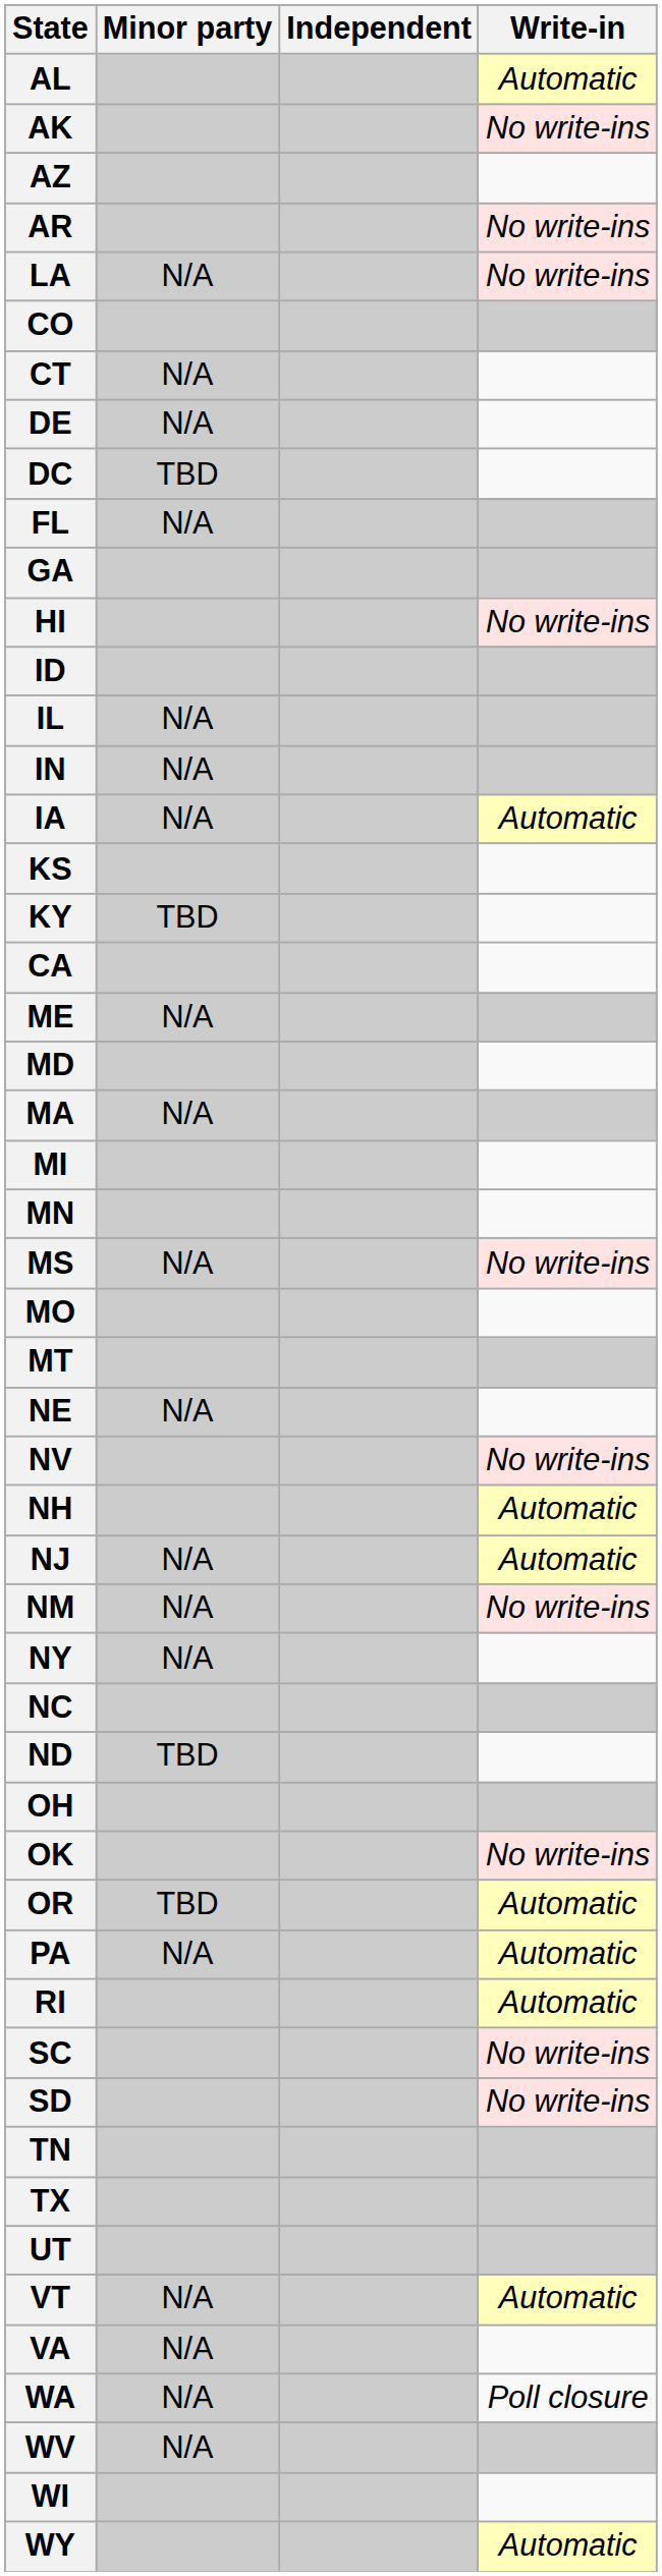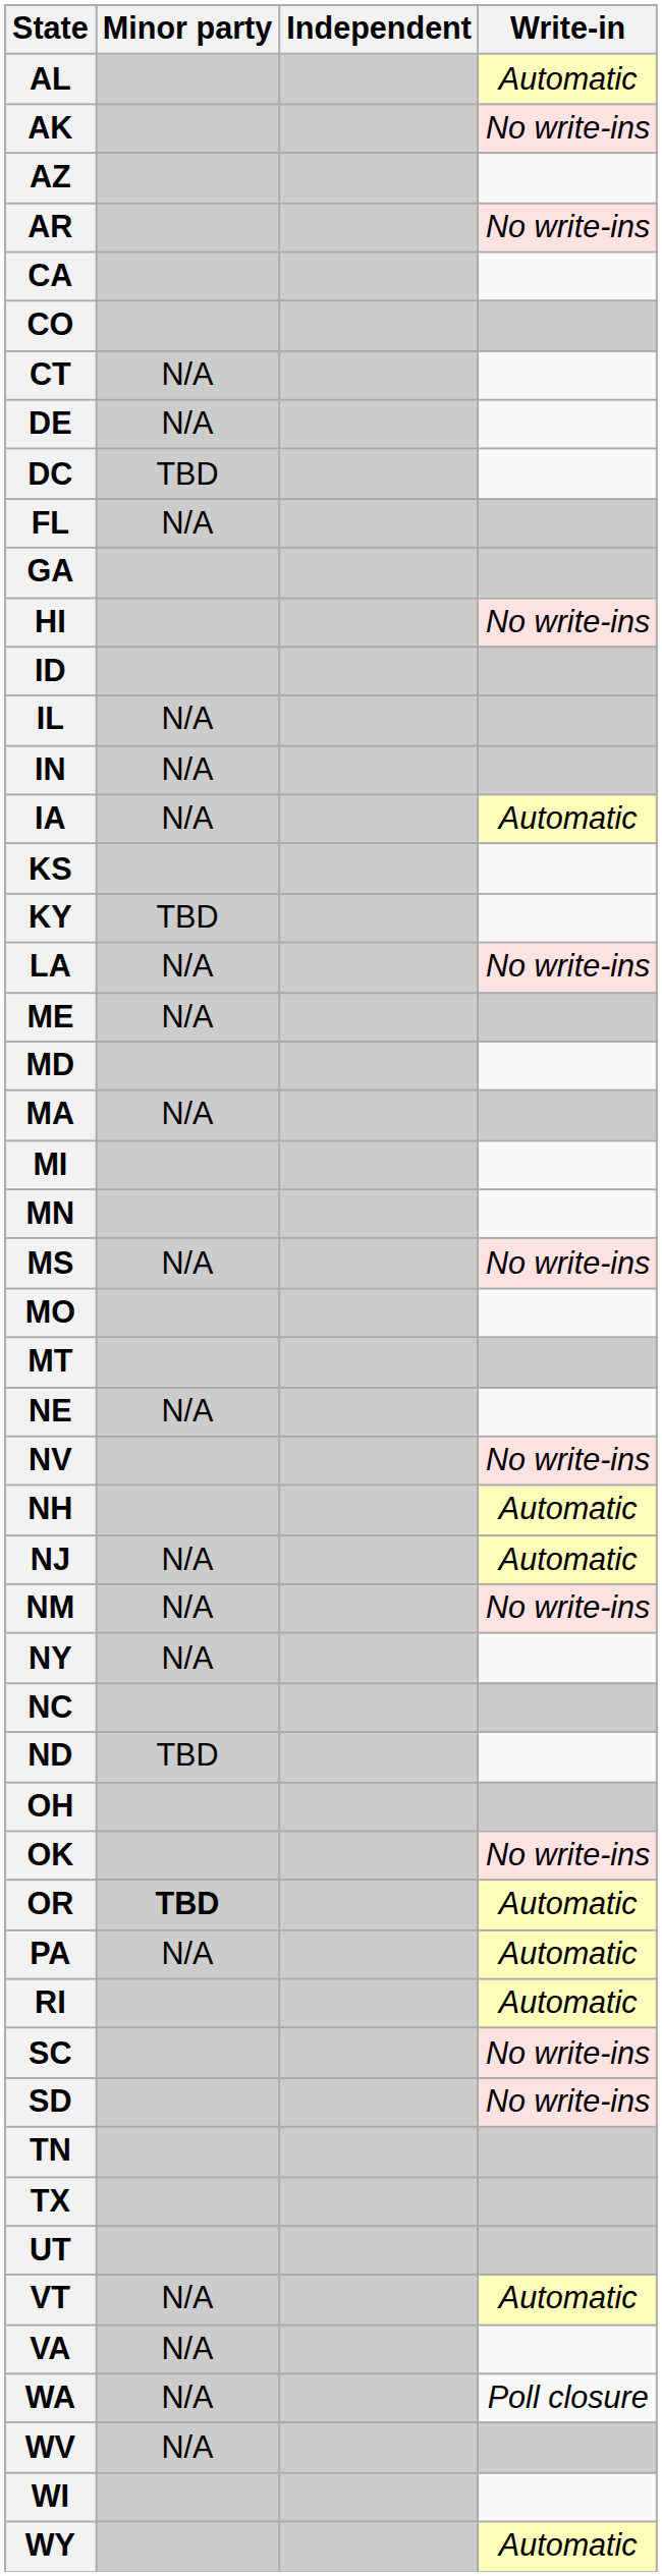rows swapped: CA <-> LA
OR | Minor party: normal -> bold
